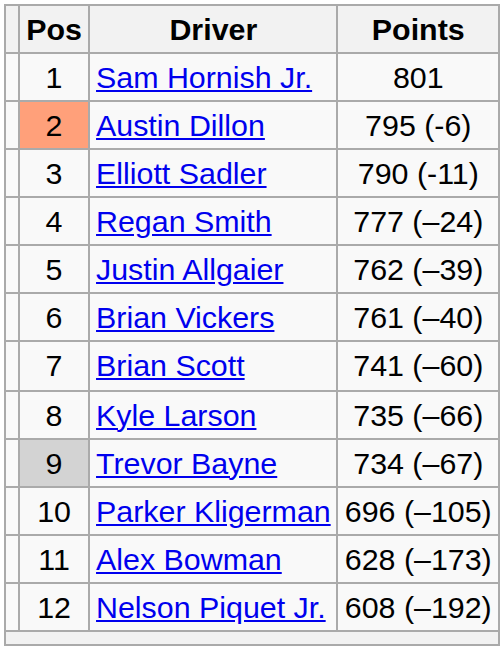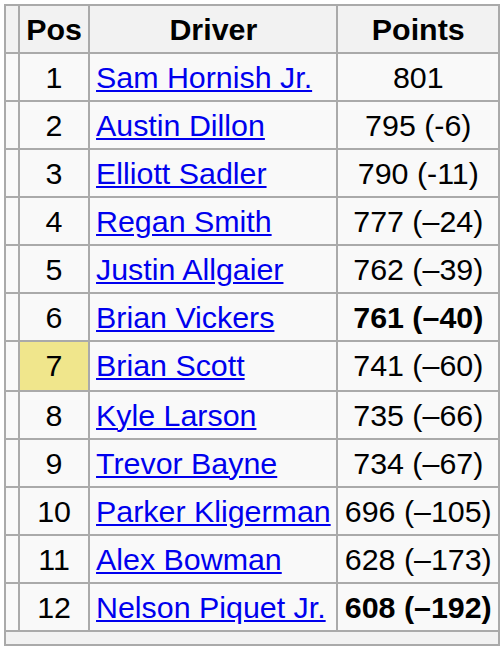Austin Dillon | Pos: lightsalmon background -> no background
Brian Vickers | Points: normal -> bold
Brian Scott | Pos: no background -> khaki background
Trevor Bayne | Pos: lightgrey background -> no background
Nelson Piquet Jr. | Points: normal -> bold
